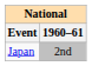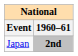Japan | 1960–61: normal -> bold
